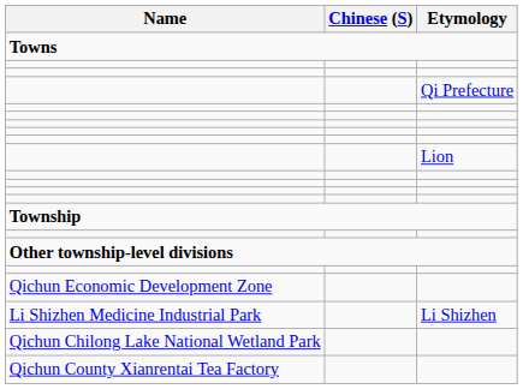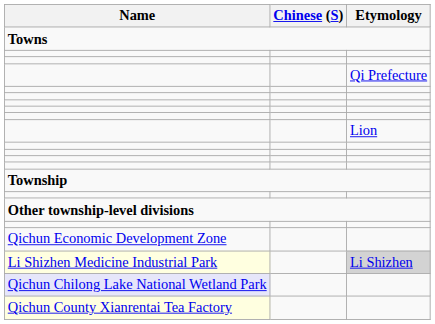Li Shizhen Medicine Industrial Park | Name: no background -> lightyellow background
Li Shizhen Medicine Industrial Park | Etymology: no background -> lightgrey background
Qichun Chilong Lake National Wetland Park | Name: no background -> lavender background
Qichun County Xianrentai Tea Factory | Name: no background -> lightyellow background
